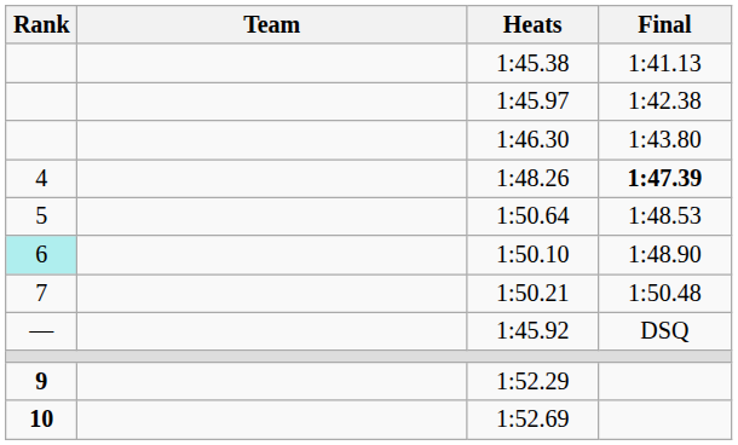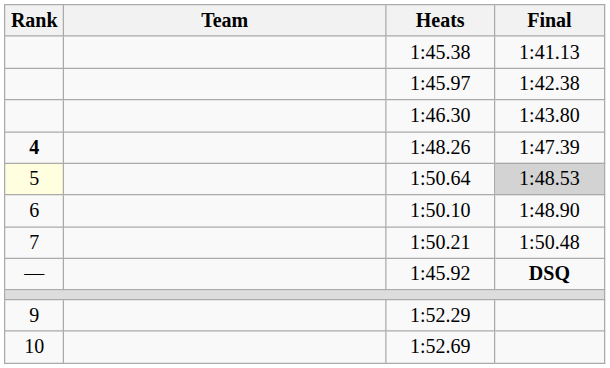1:48.26 | Rank: normal -> bold
1:48.26 | Final: bold -> normal
1:50.64 | Rank: no background -> lightyellow background
1:50.64 | Final: no background -> lightgrey background
1:50.10 | Rank: paleturquoise background -> no background
1:45.92 | Final: normal -> bold
1:52.29 | Rank: bold -> normal
1:52.69 | Rank: bold -> normal
